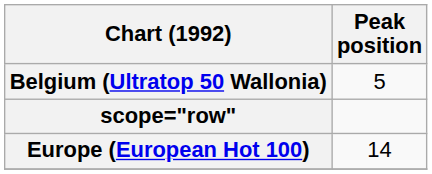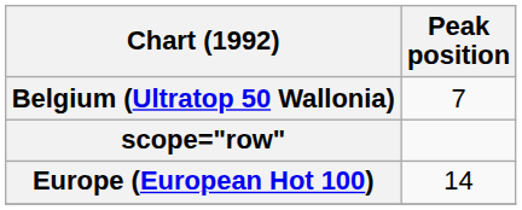Belgium (Ultratop 50 Wallonia) | Peak position: 5 -> 7
